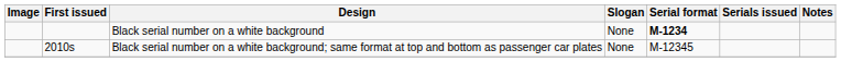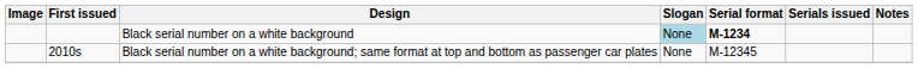Black serial number on a white background | Slogan: no background -> lightblue background
